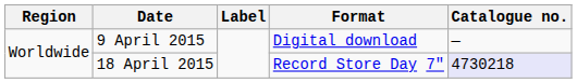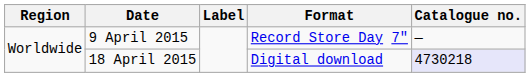9 April 2015 | Format: Digital download -> Record Store Day 7"
18 April 2015 | Format: Record Store Day 7" -> Digital download
